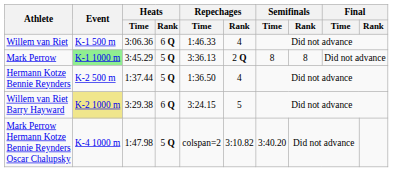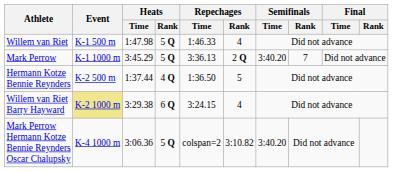Willem van Riet | Heats / Time: 3:06.36 -> 1:47.98
Willem van Riet | Heats / Rank: 6 Q -> 5 Q
Mark Perrow | Event: lightgreen background -> no background
Mark Perrow | Semifinals / Time: 8 -> 3:40.20
Mark Perrow | Semifinals / Rank: 8 -> 7
Hermann Kotze Bennie Reynders | Heats / Rank: 5 Q -> 4 Q
Hermann Kotze Bennie Reynders | Repechages / Rank: 4 -> 5
Willem van Riet Barry Hayward | Repechages / Rank: 5 -> 4
Mark Perrow Hermann Kotze Bennie Reynders Oscar Chalupsky | Heats / Time: 1:47.98 -> 3:06.36
